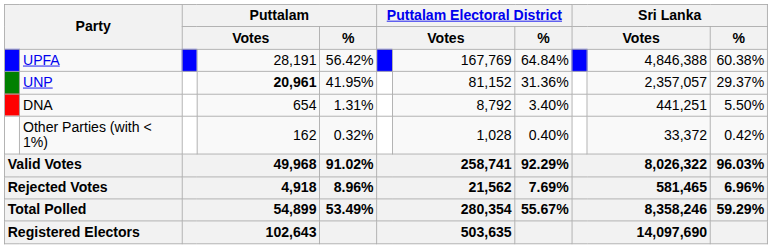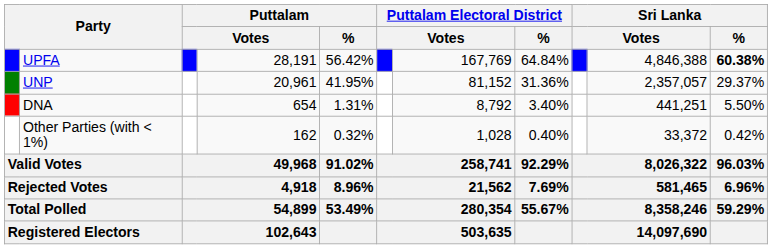UPFA | Sri Lanka / %: normal -> bold
UNP | column 4: bold -> normal
